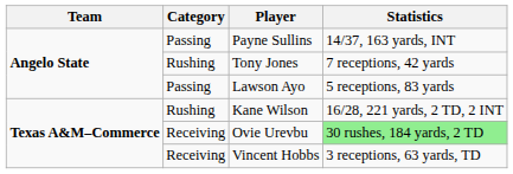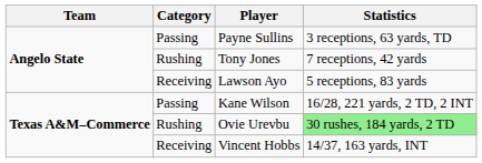Payne Sullins | Statistics: 14/37, 163 yards, INT -> 3 receptions, 63 yards, TD
Lawson Ayo | Category: Passing -> Receiving
Kane Wilson | Category: Rushing -> Passing
Ovie Urevbu | Category: Receiving -> Rushing
Vincent Hobbs | Statistics: 3 receptions, 63 yards, TD -> 14/37, 163 yards, INT
